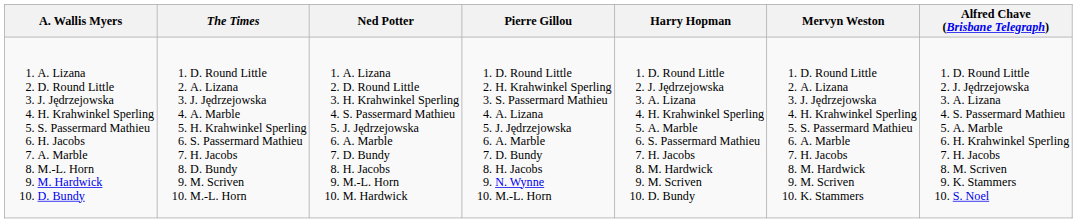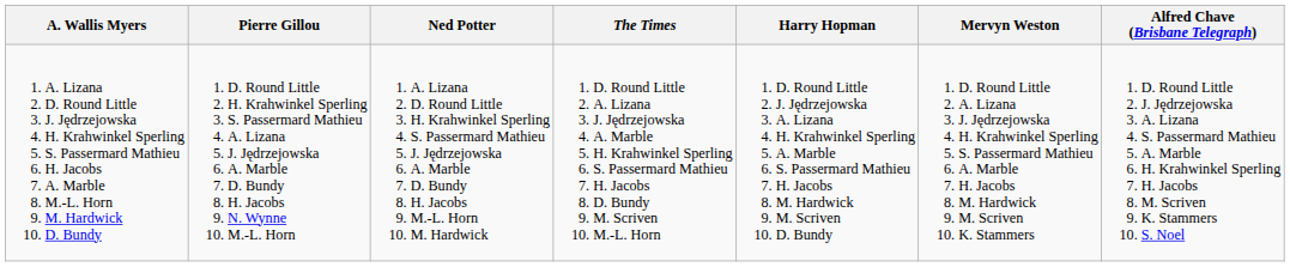columns swapped: Pierre Gillou <-> The Times
